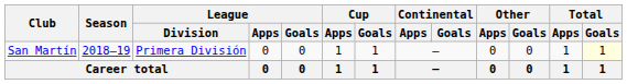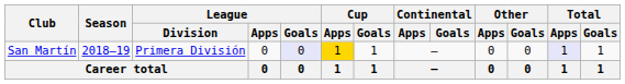San Martín | League / Goals: no background -> lavender background
San Martín | Cup / Apps: no background -> gold background
San Martín | Total / Apps: no background -> lavender background
San Martín | Total / Goals: lightyellow background -> no background
